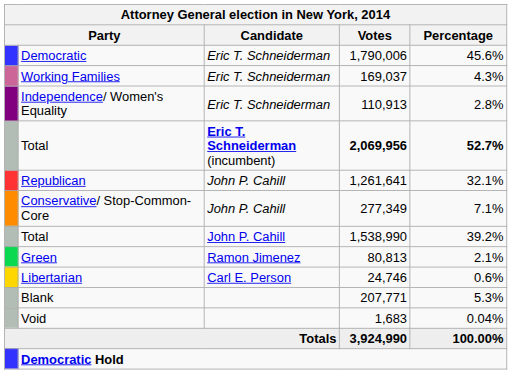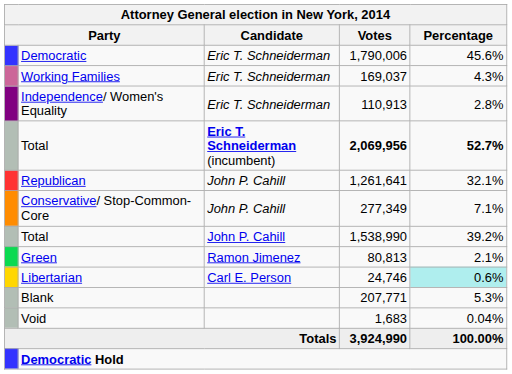Libertarian | Attorney General election in New York, 2014 / Percentage: no background -> paleturquoise background
